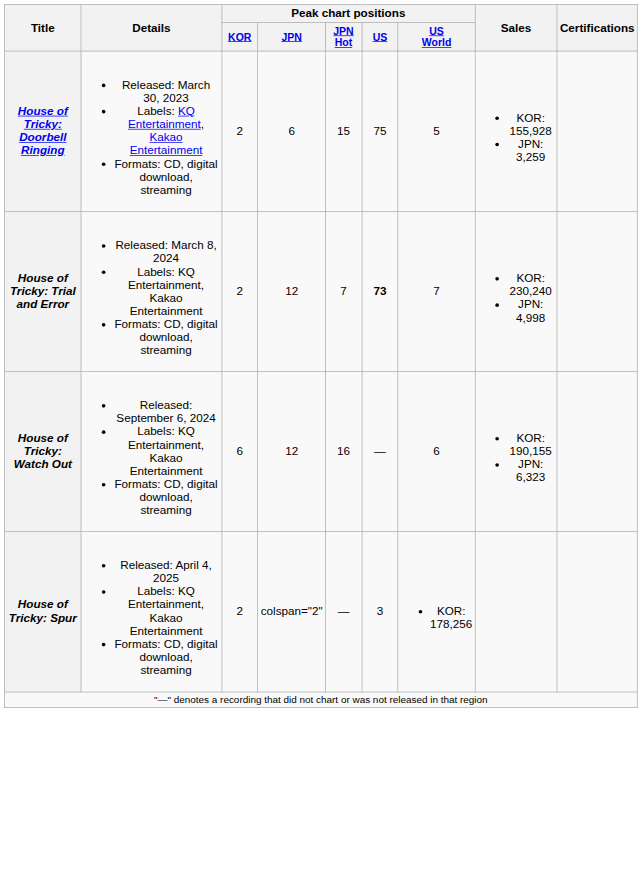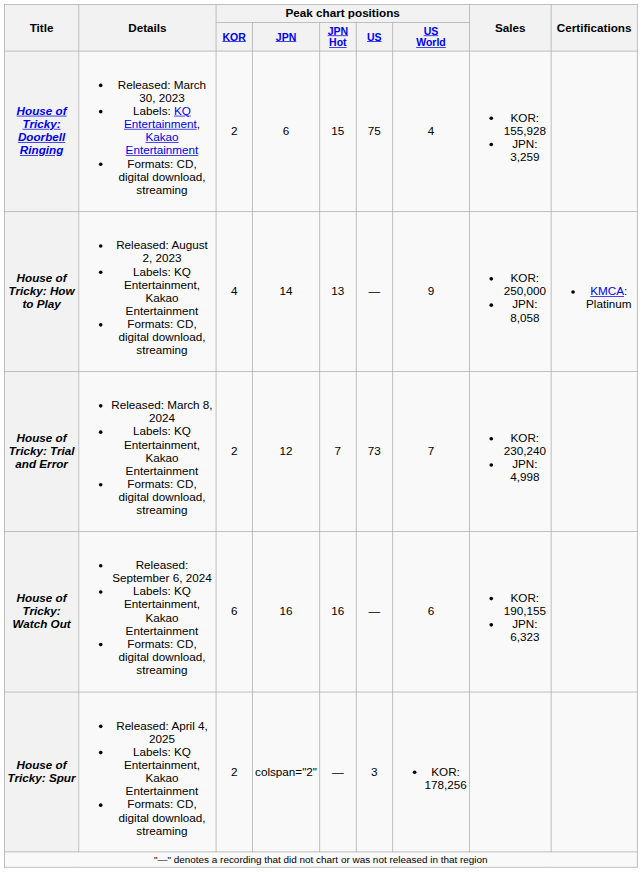House of Tricky: Doorbell Ringing | Peak chart positions / US World: 5 -> 4
+ row: House of Tricky: How to Play | Released: August 2, 2023 Labels: KQ Entertainment, Kakao Entertainment Formats: CD, digital download, streaming | 4 | 14 | 13 | — | 9 | KOR: 250,000 JPN: 8,058 | KMCA: Platinum
House of Tricky: Trial and Error | Peak chart positions / US: bold -> normal
House of Tricky: Watch Out | Peak chart positions / JPN: 12 -> 16
